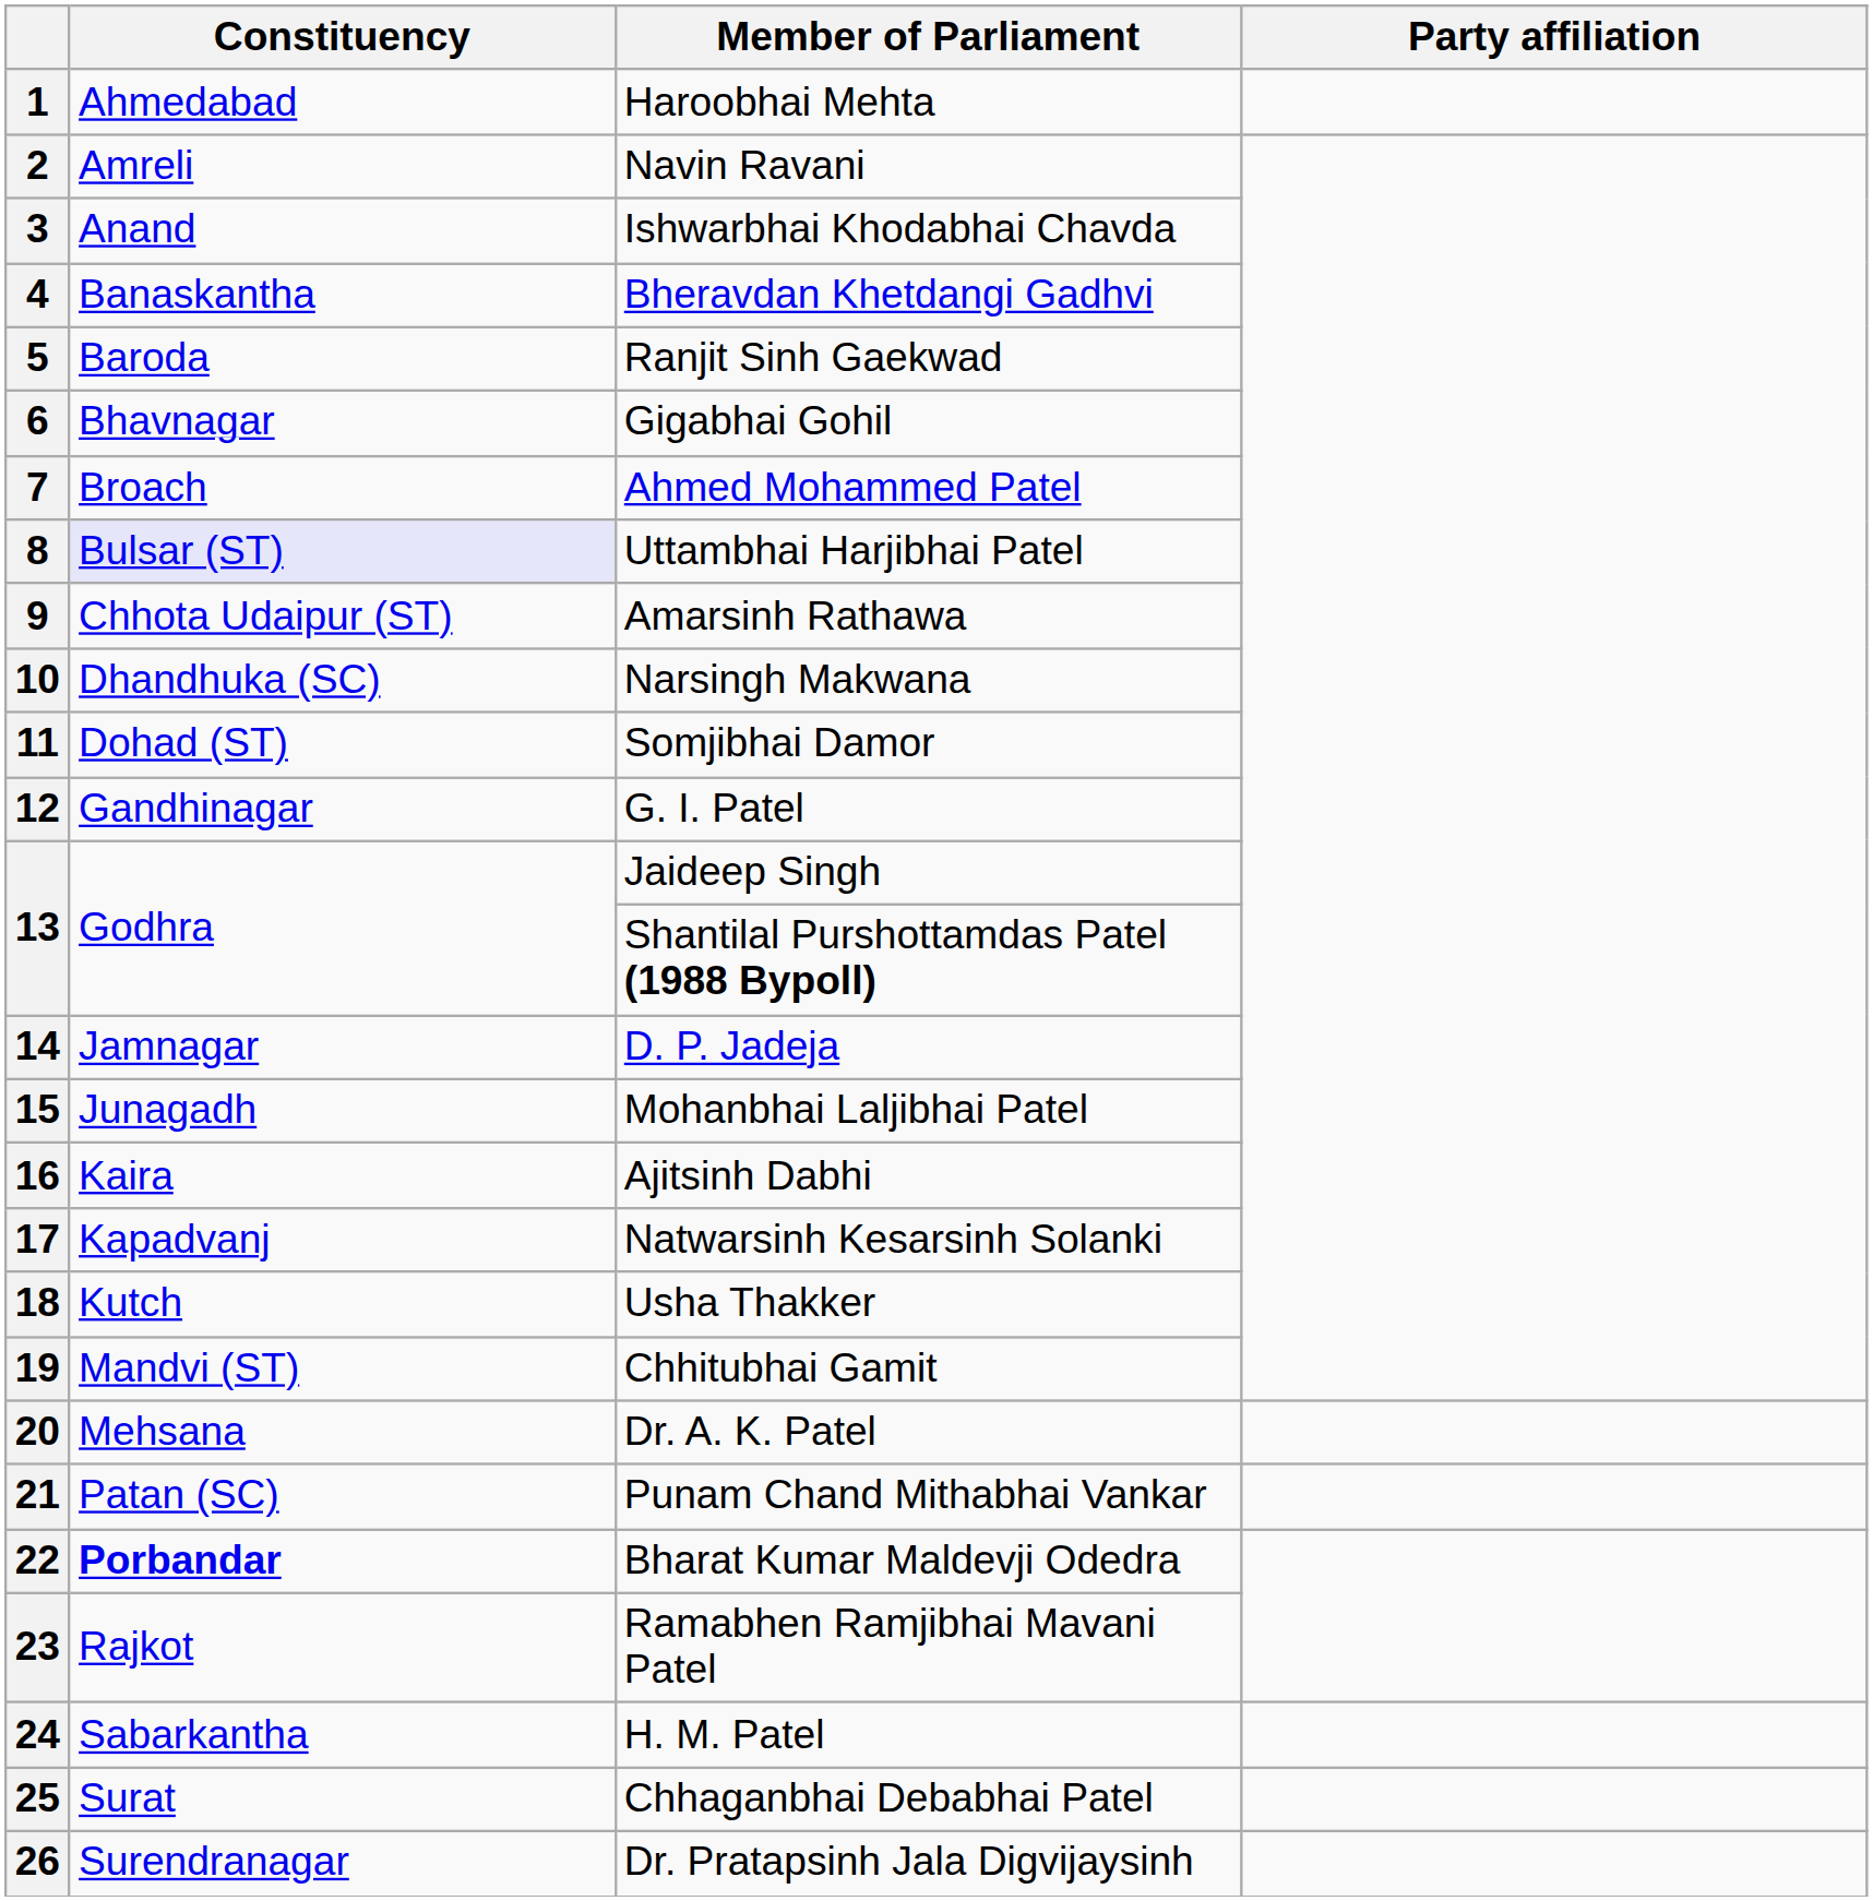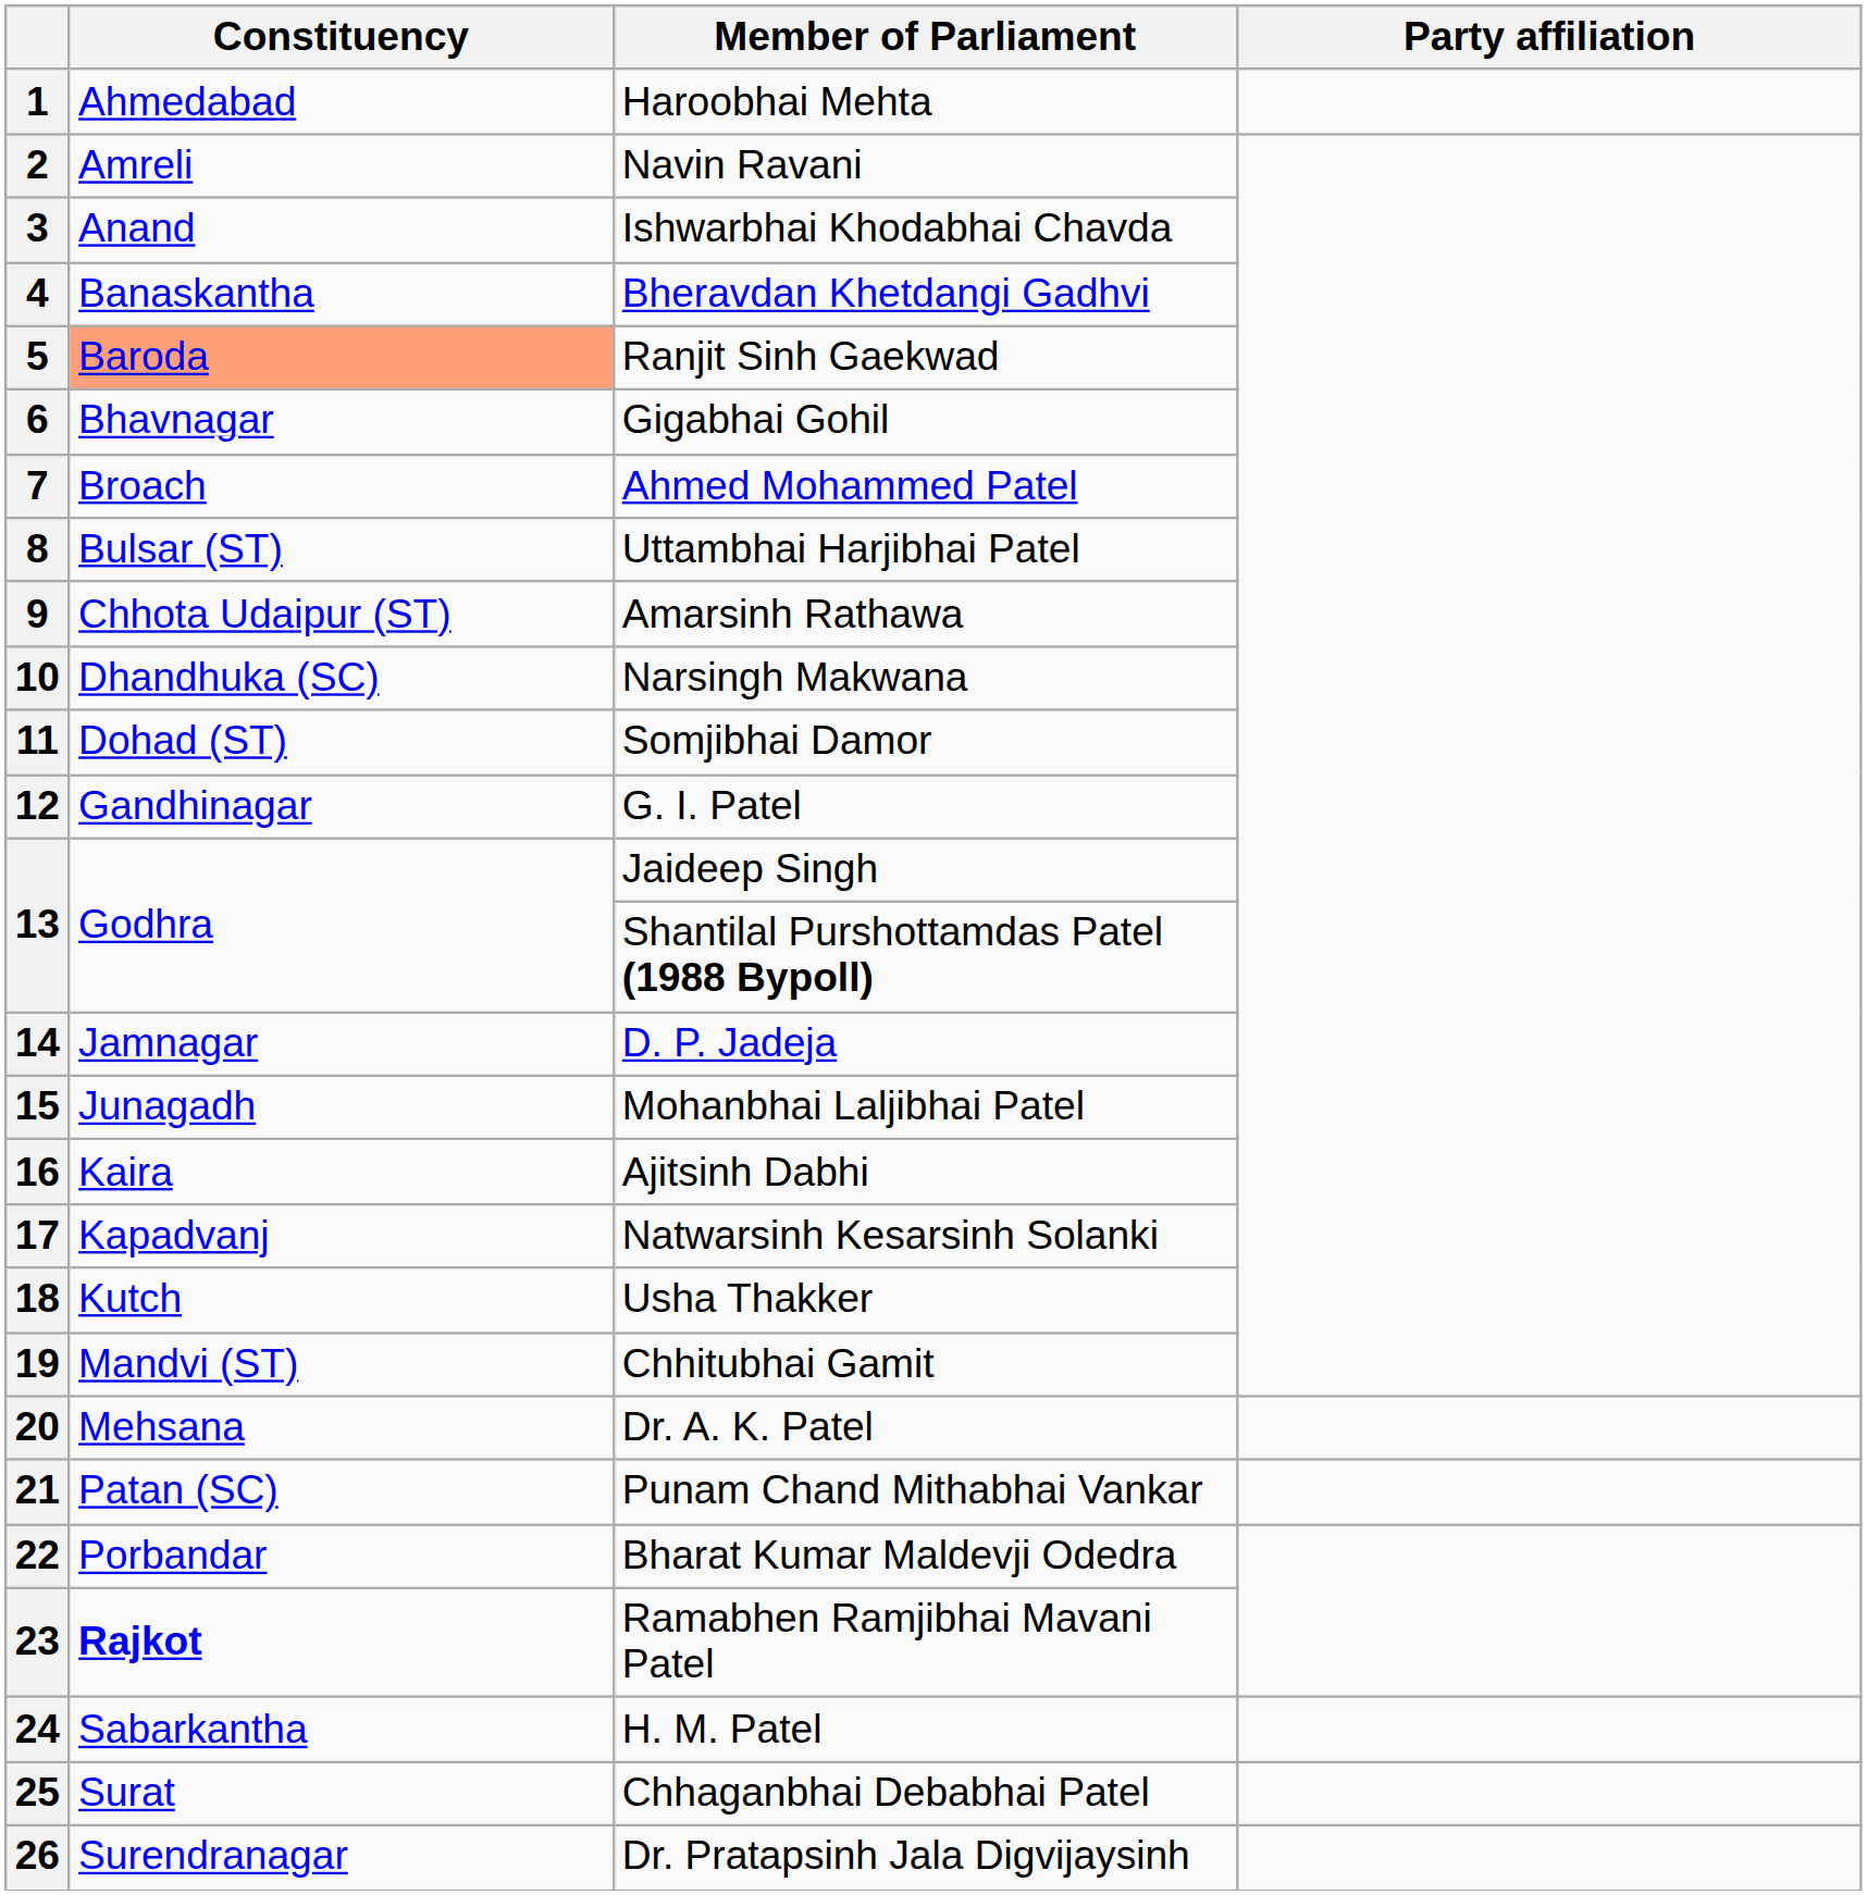5 | Constituency: no background -> lightsalmon background
8 | Constituency: lavender background -> no background
22 | Constituency: bold -> normal
23 | Constituency: normal -> bold
